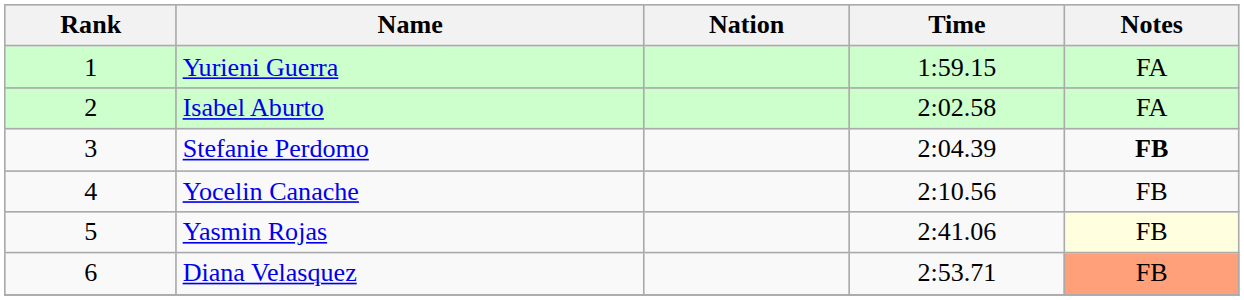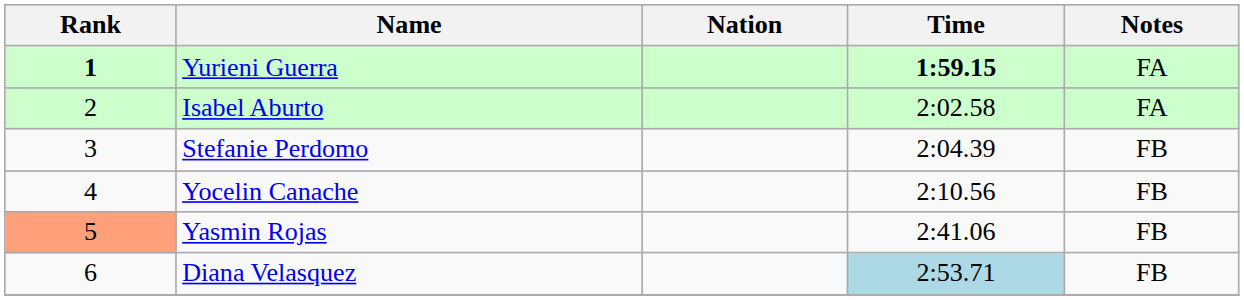Yurieni Guerra | Rank: normal -> bold
Yurieni Guerra | Time: normal -> bold
Stefanie Perdomo | Notes: bold -> normal
Yasmin Rojas | Rank: no background -> lightsalmon background
Yasmin Rojas | Notes: lightyellow background -> no background
Diana Velasquez | Time: no background -> lightblue background
Diana Velasquez | Notes: lightsalmon background -> no background
